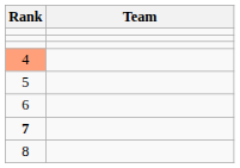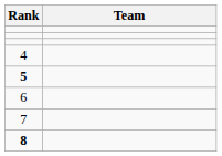row 5 | Rank: lightsalmon background -> no background
row 6 | Rank: normal -> bold
row 8 | Rank: bold -> normal
row 9 | Rank: normal -> bold
